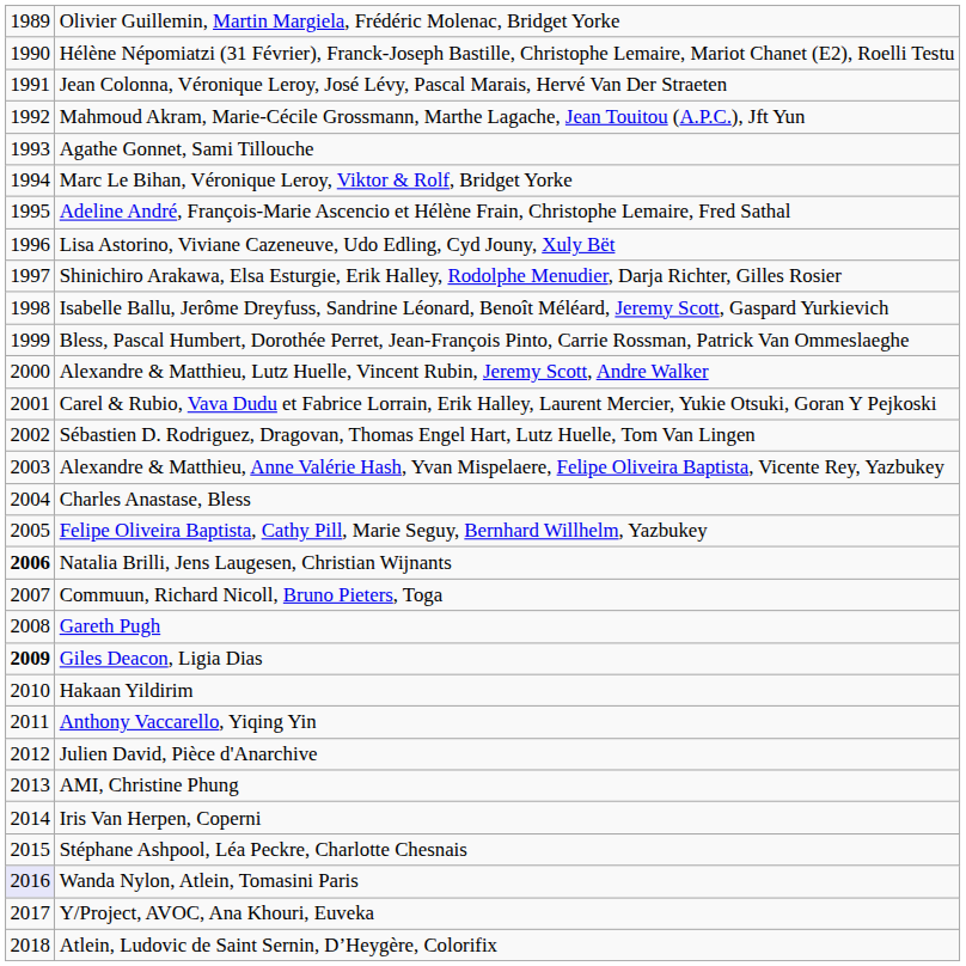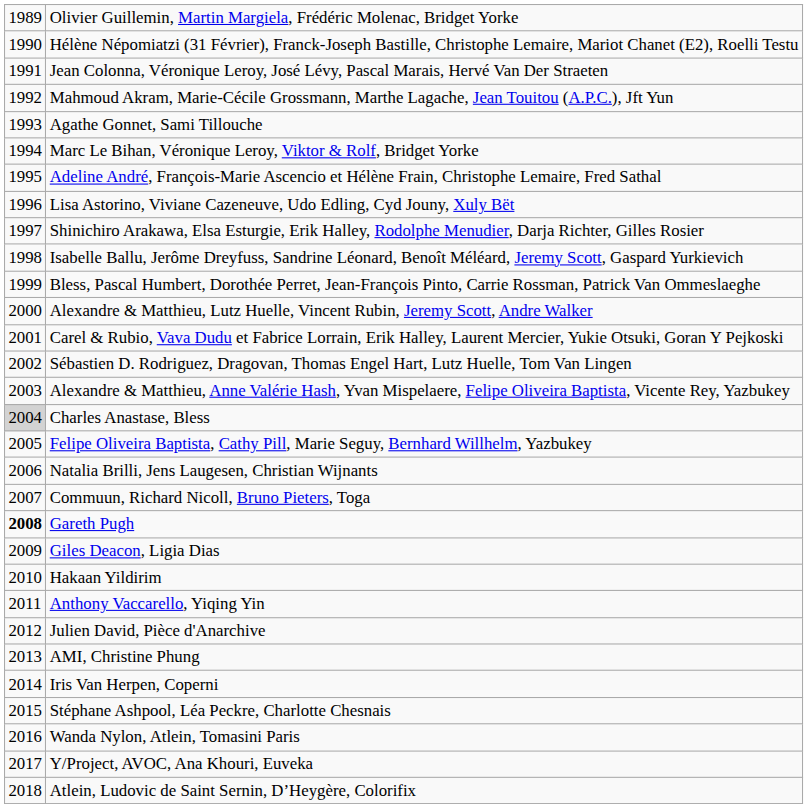Charles Anastase, Bless | column 1: no background -> lightgrey background
Natalia Brilli, Jens Laugesen, Christian Wijnants | column 1: bold -> normal
Gareth Pugh | column 1: normal -> bold
Giles Deacon, Ligia Dias | column 1: bold -> normal
Wanda Nylon, Atlein, Tomasini Paris | column 1: lavender background -> no background
